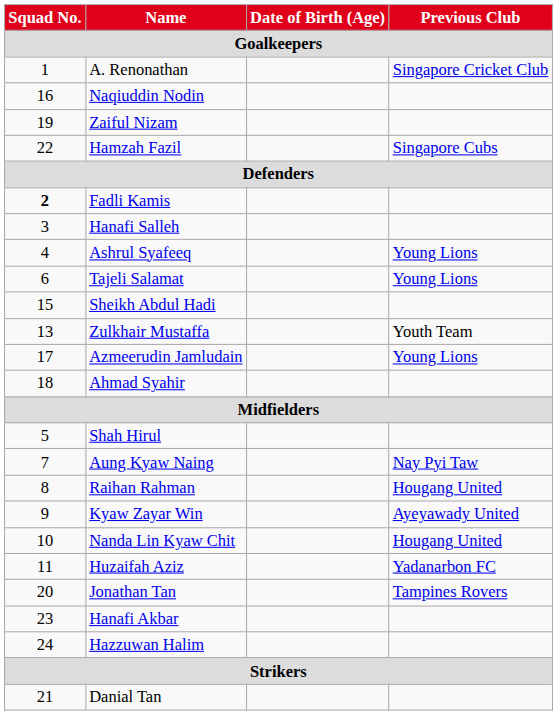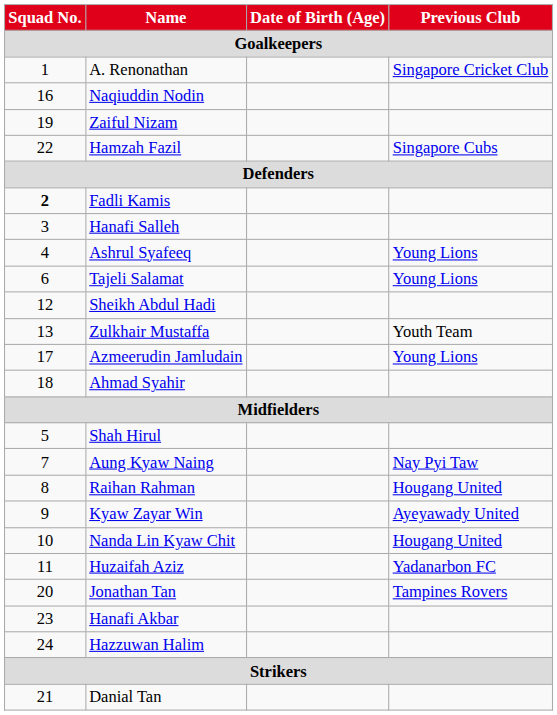Sheikh Abdul Hadi | Squad No.: 15 -> 12
